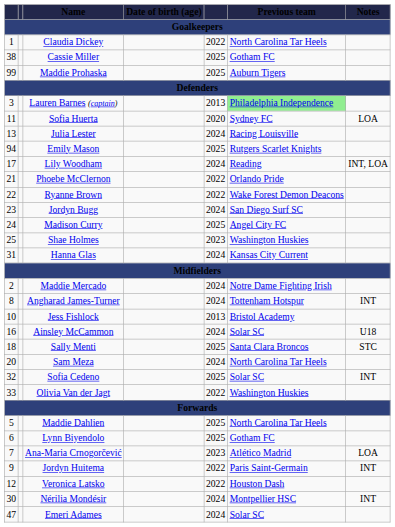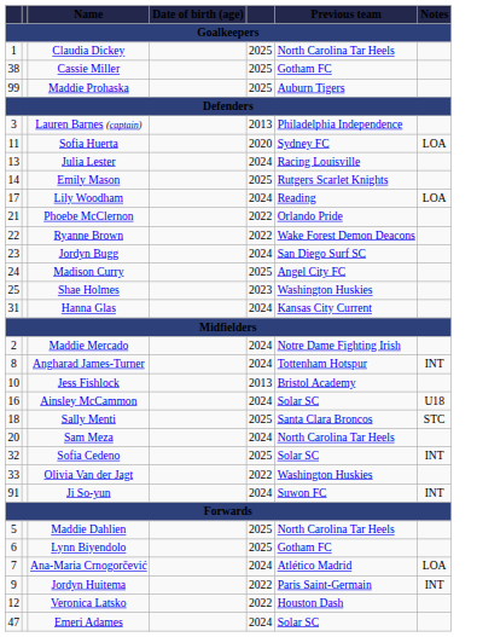Claudia Dickey | column 5: 2022 -> 2025
Lauren Barnes (captain) | Previous team: lightgreen background -> no background
Emily Mason | column 1: 94 -> 14
Lily Woodham | Notes: INT, LOA -> LOA
+ row: 91 | Ji So-yun | 2024 | Suwon FC | INT
Ana-Maria Crnogorčević | column 5: 2023 -> 2024
- row: 30 | Nérilia Mondésir | 2024 | Montpellier HSC | INT
